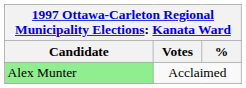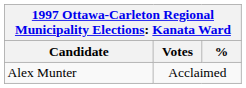Alex Munter | Candidate: lightgreen background -> no background
